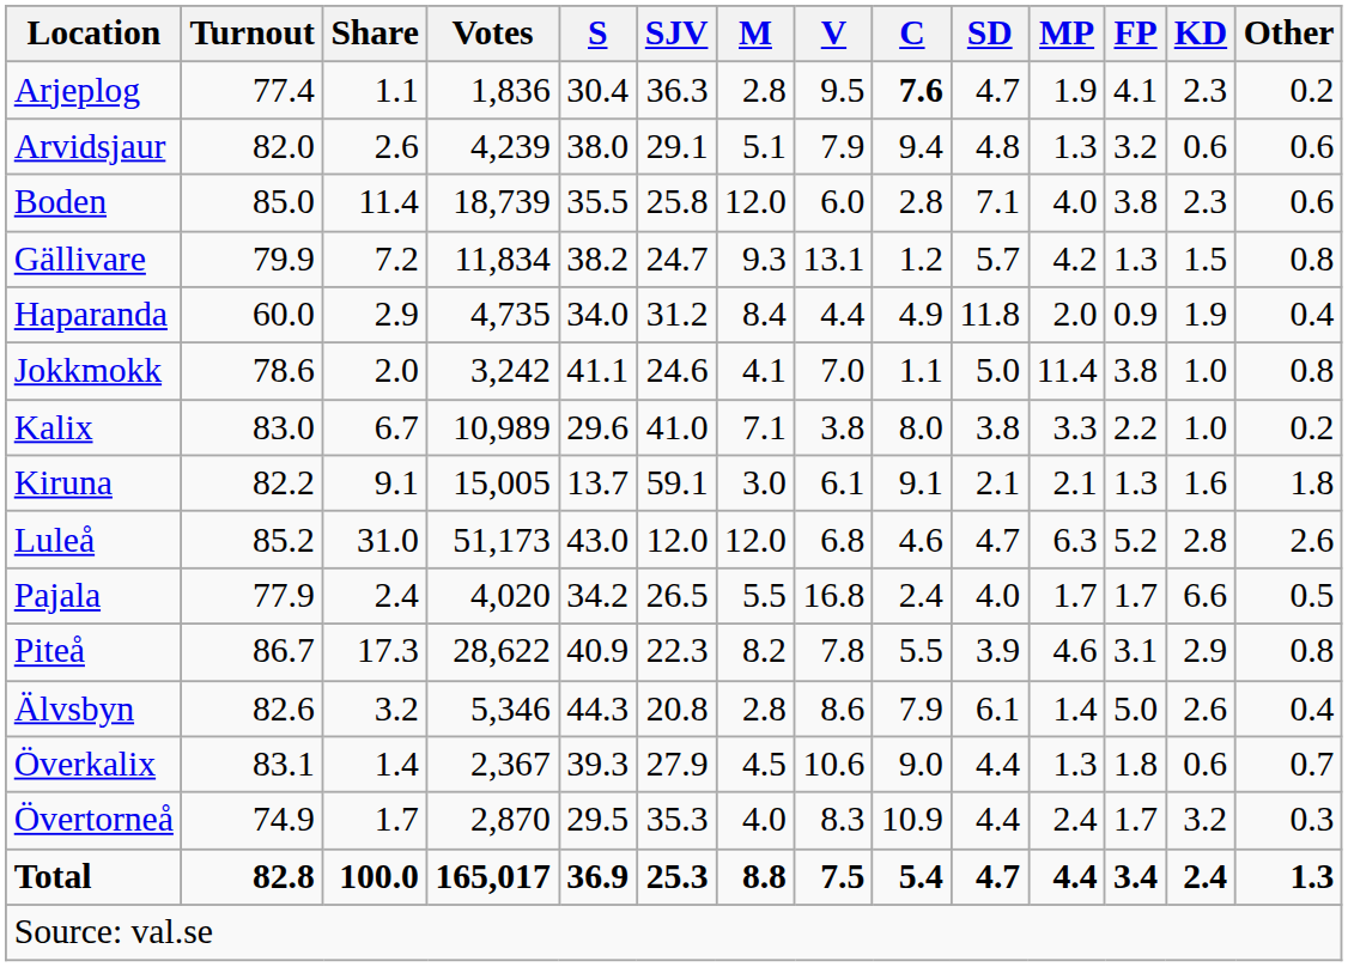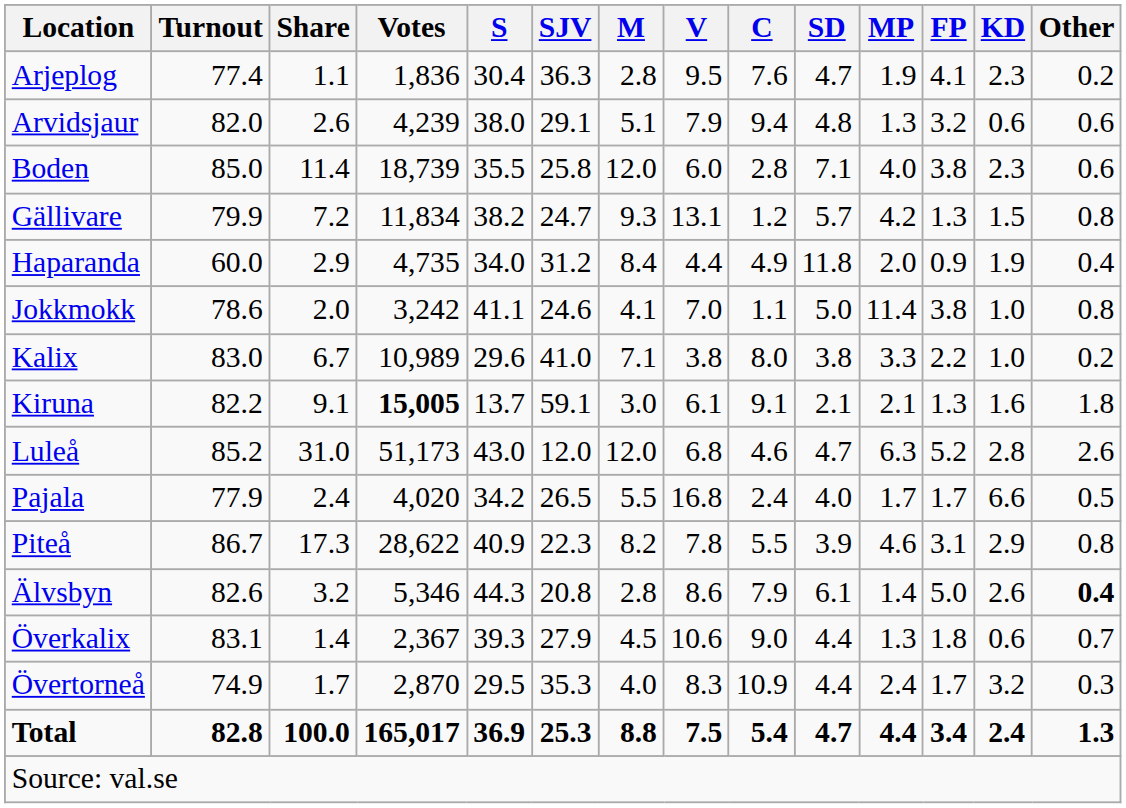Arjeplog | C: bold -> normal
Kiruna | Votes: normal -> bold
Älvsbyn | Other: normal -> bold
